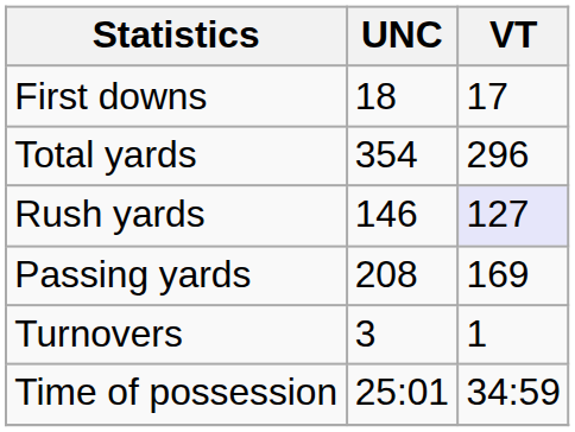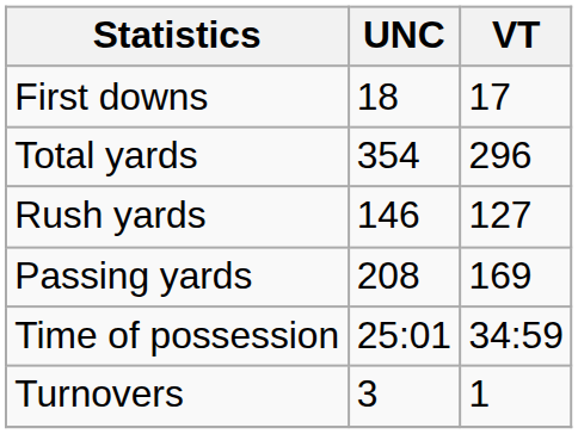Rush yards | VT: lavender background -> no background
rows swapped: Turnovers <-> Time of possession
